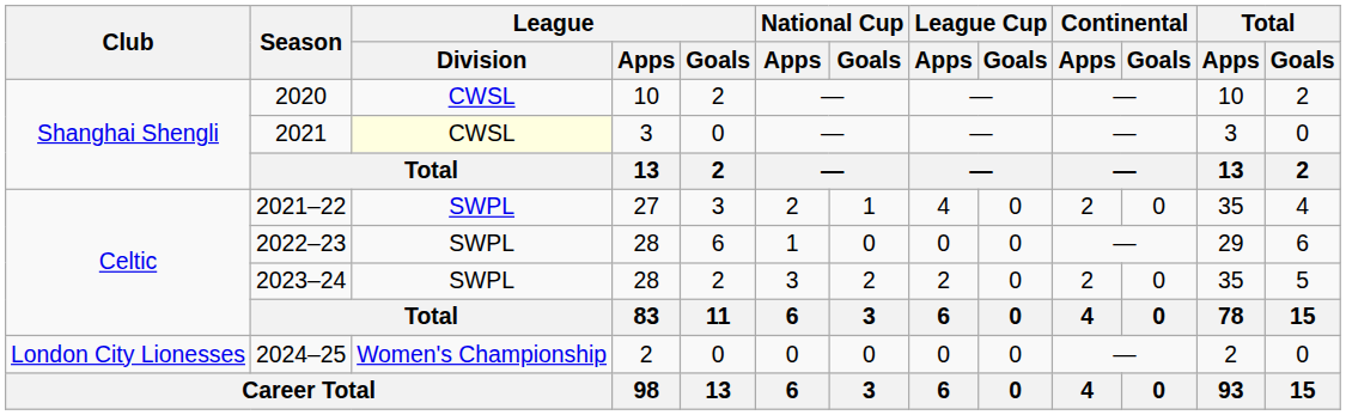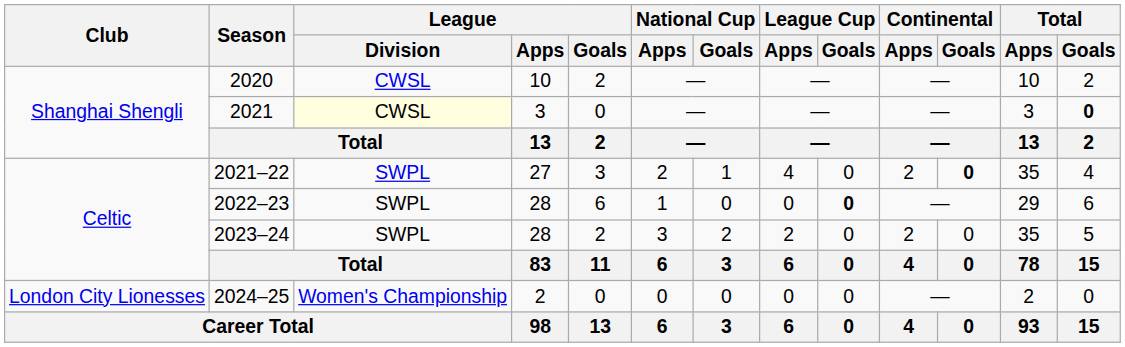2021 | Total / Goals: normal -> bold
2021–22 | Continental / Goals: normal -> bold
2022–23 | League Cup / Goals: normal -> bold
